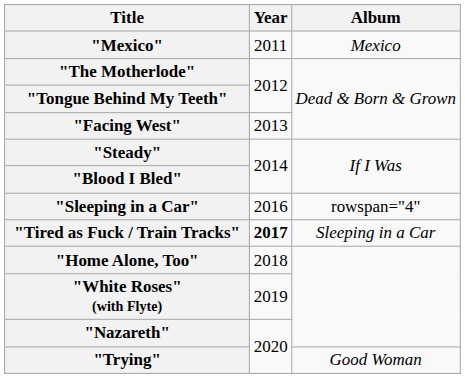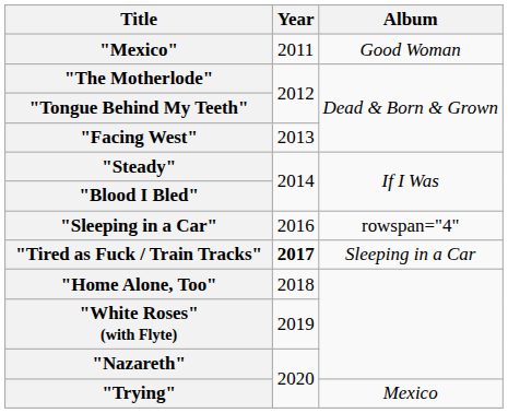"Mexico" | Album: Mexico -> Good Woman
"Trying" | Album: Good Woman -> Mexico
